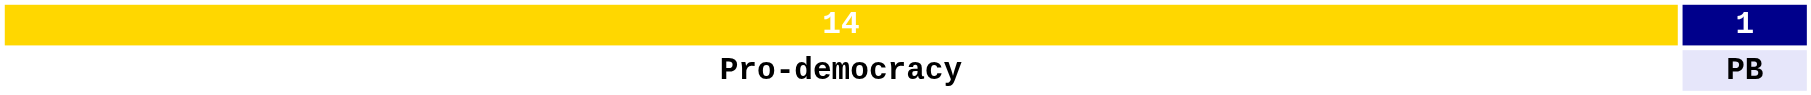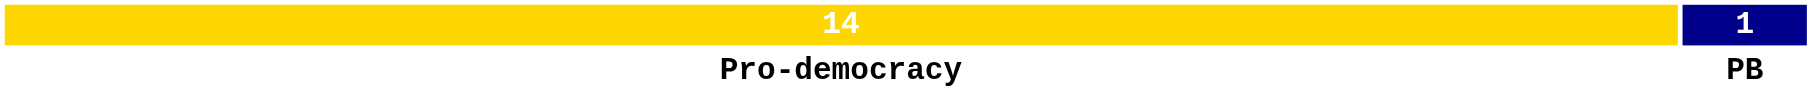Pro-democracy | 1: lavender background -> no background
